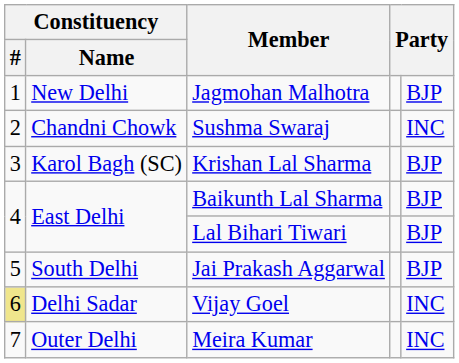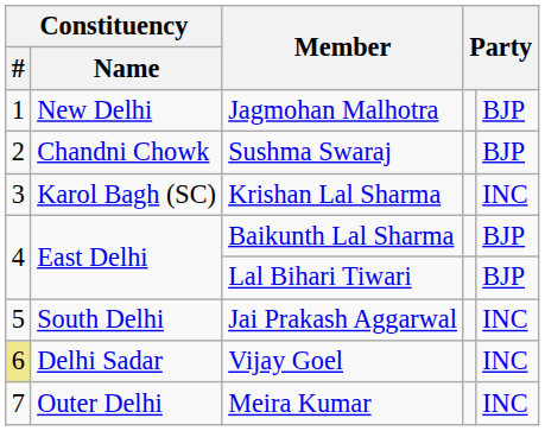Sushma Swaraj | column 5: INC -> BJP
Krishan Lal Sharma | column 5: BJP -> INC
Jai Prakash Aggarwal | column 5: BJP -> INC
